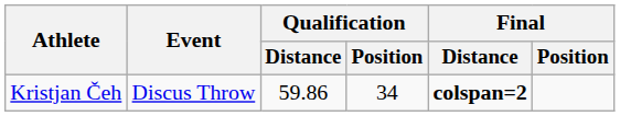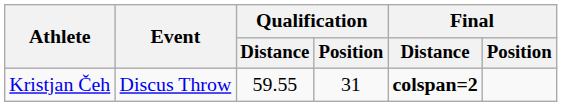Kristjan Čeh | Qualification / Distance: 59.86 -> 59.55
Kristjan Čeh | Qualification / Position: 34 -> 31
